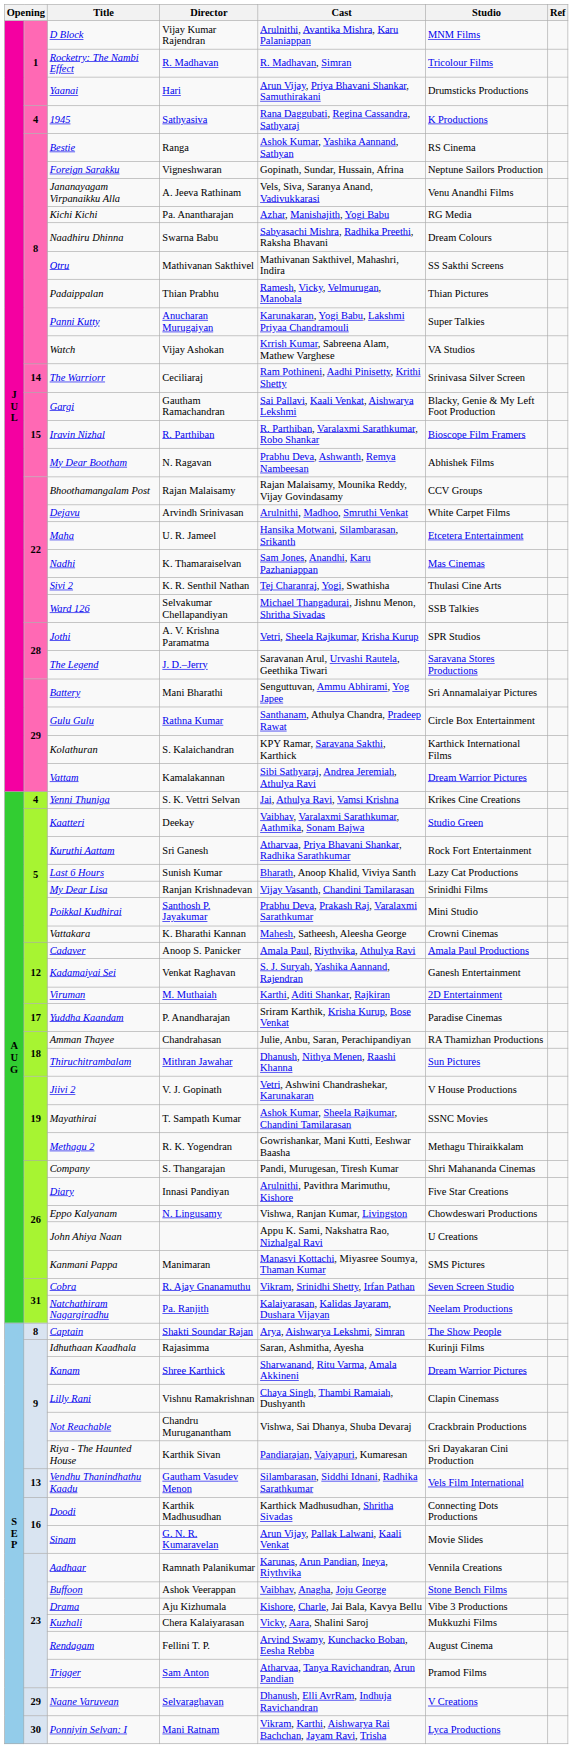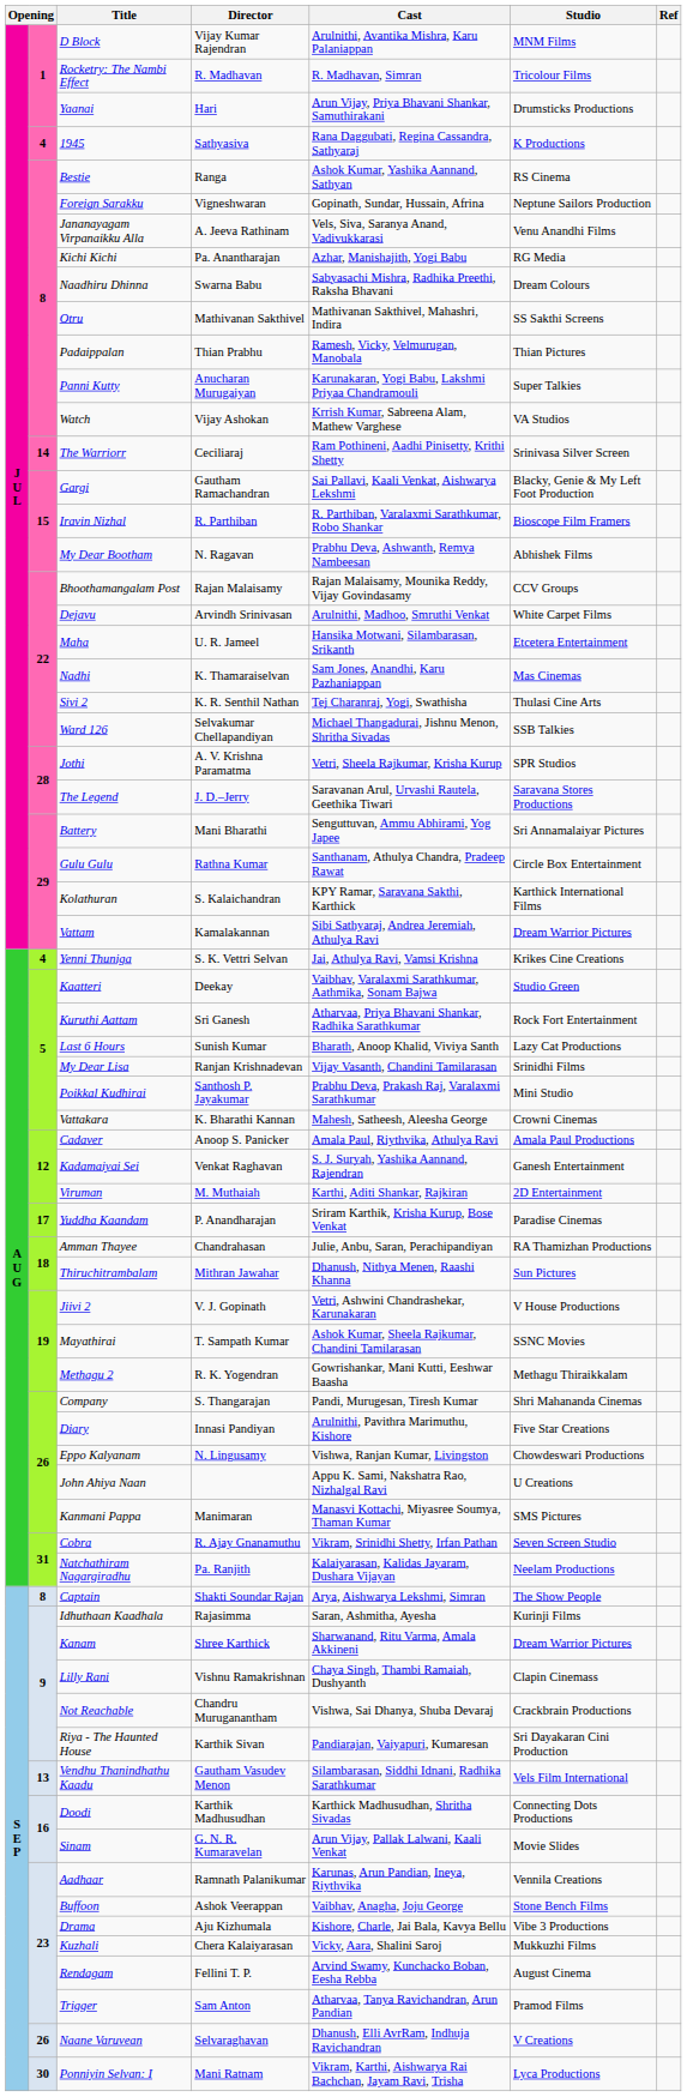Naane Varuvean | column 2: 29 -> 26
